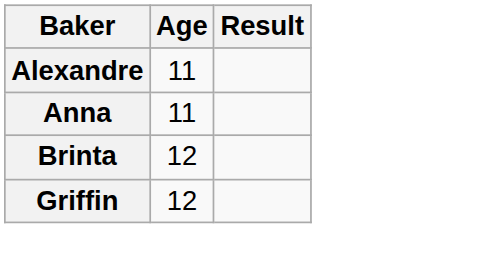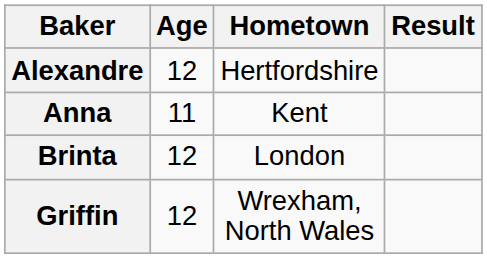+ column: Hometown | Hertfordshire | Kent | London | Wrexham, North Wales
Alexandre | Age: 11 -> 12
